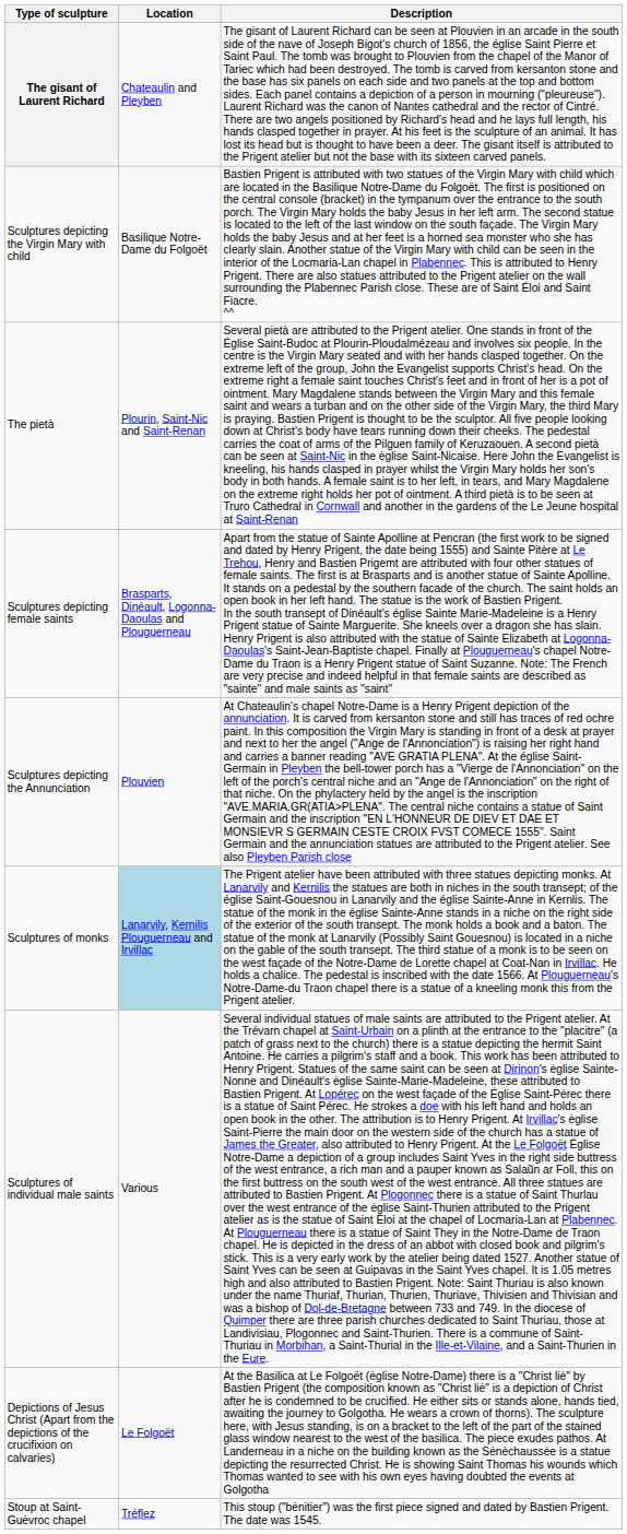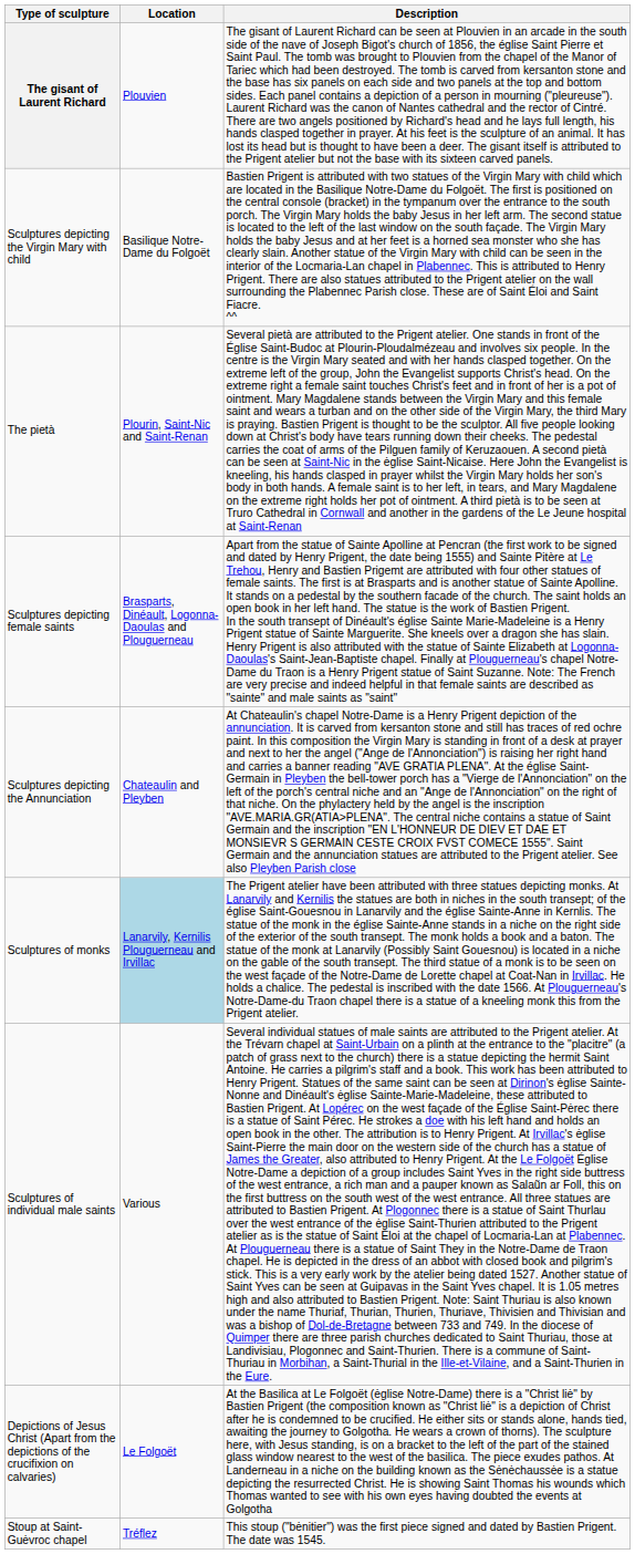The gisant of Laurent Richard | Location: Chateaulin and Pleyben -> Plouvien
Sculptures depicting the Annunciation | Location: Plouvien -> Chateaulin and Pleyben
